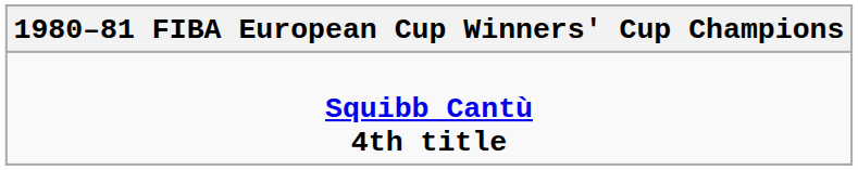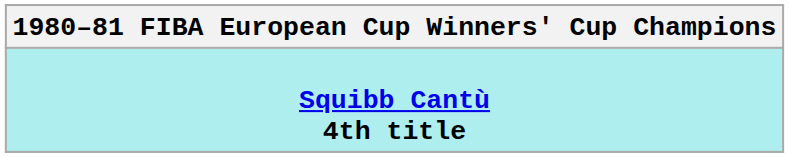row 2 | column 1: no background -> paleturquoise background
